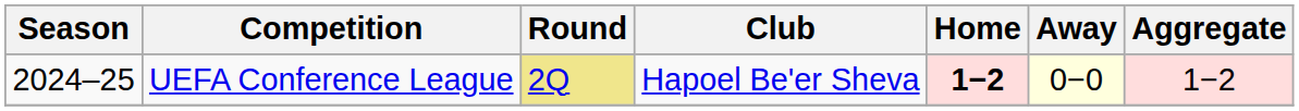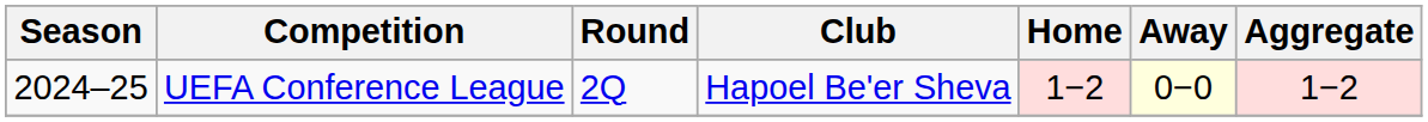UEFA Conference League | Round: khaki background -> no background
UEFA Conference League | Home: bold -> normal
